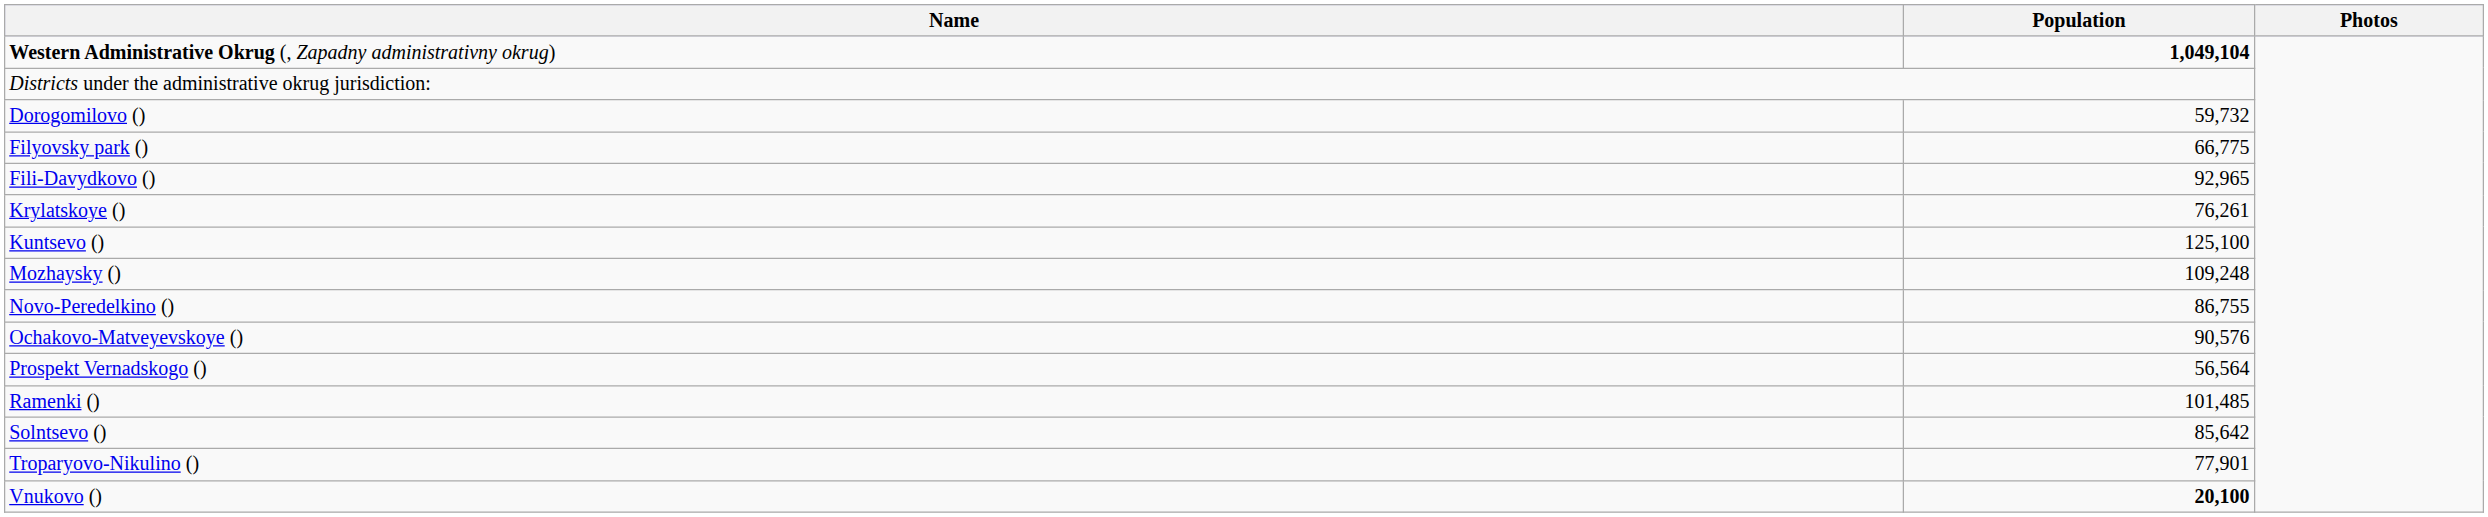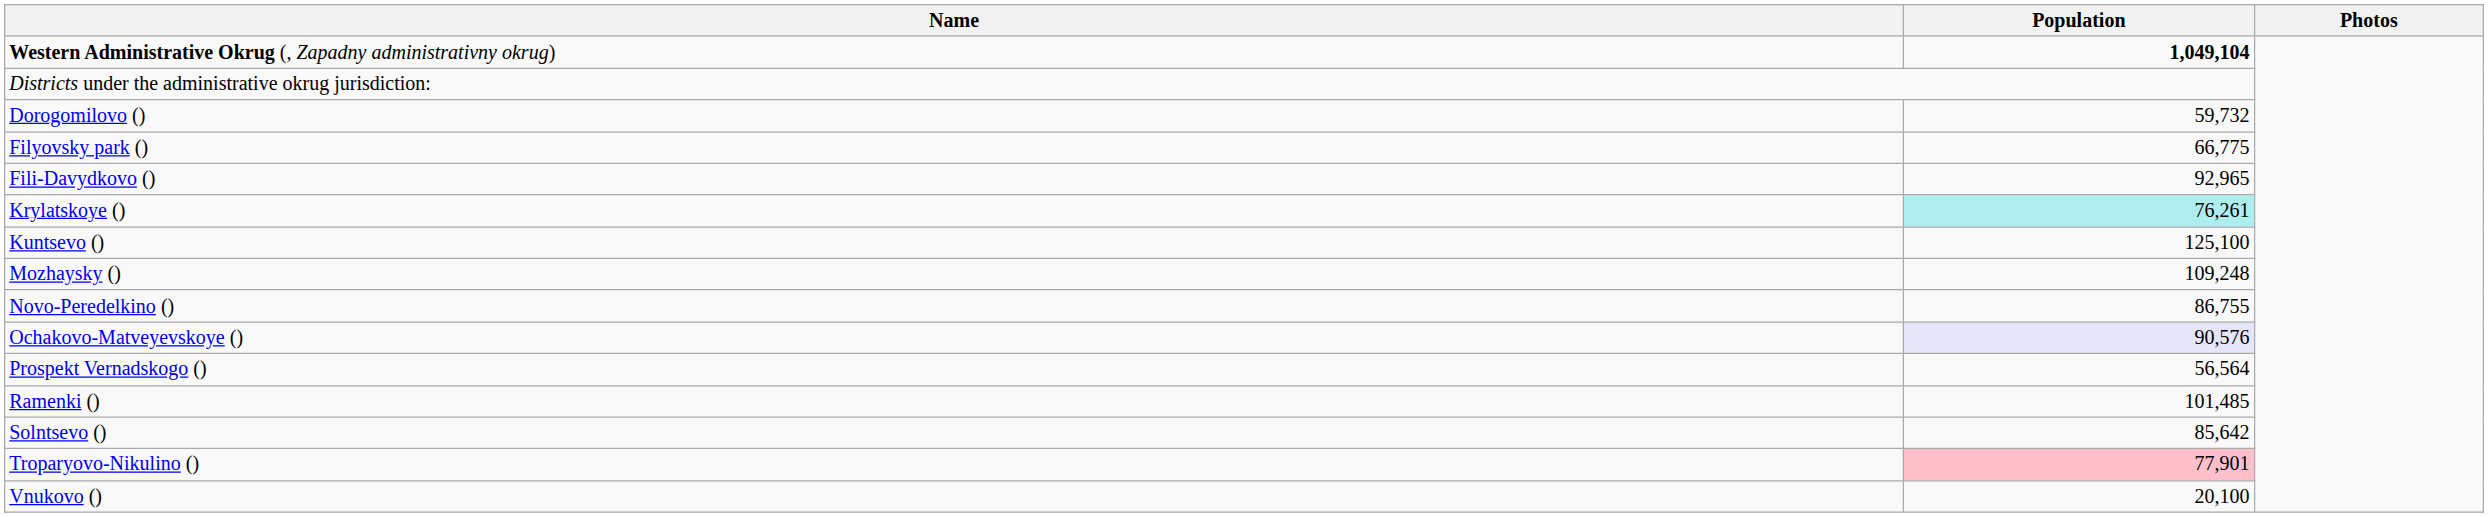Krylatskoye () | Population: no background -> paleturquoise background
Ochakovo-Matveyevskoye () | Population: no background -> lavender background
Troparyovo-Nikulino () | Population: no background -> pink background
Vnukovo () | Population: bold -> normal
